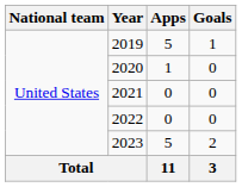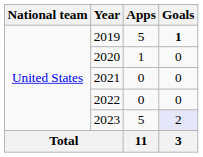2019 | Goals: normal -> bold
2023 | Goals: no background -> lavender background
